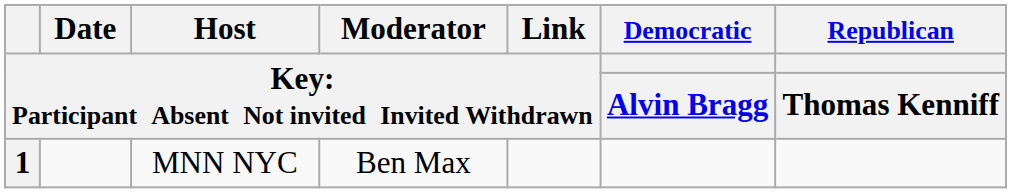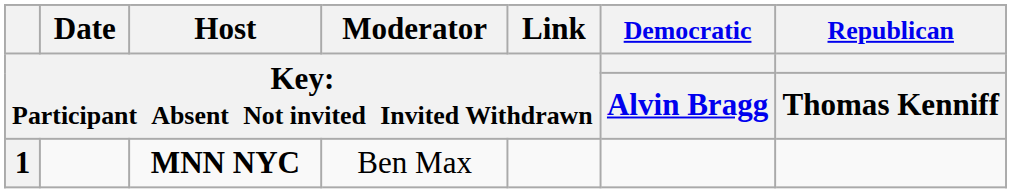1 | column 3: normal -> bold
